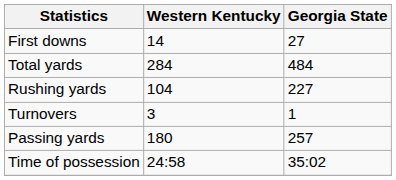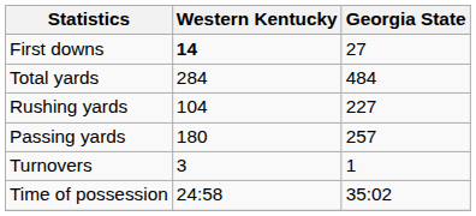First downs | Western Kentucky: normal -> bold
rows swapped: Passing yards <-> Turnovers
